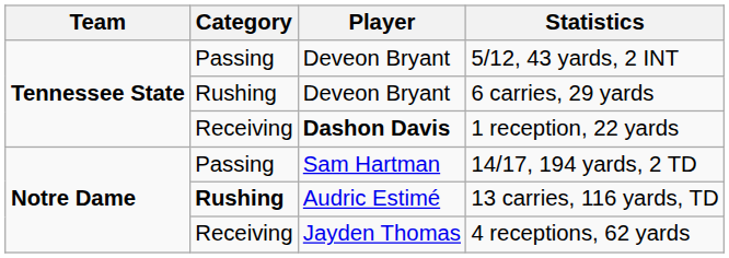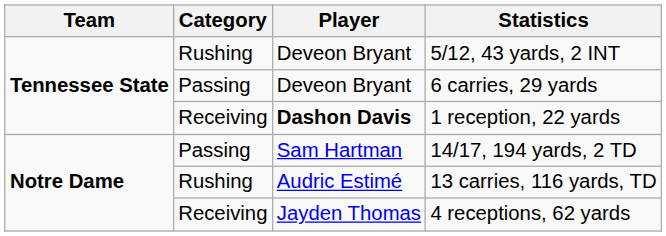5/12, 43 yards, 2 INT | Category: Passing -> Rushing
6 carries, 29 yards | Category: Rushing -> Passing
13 carries, 116 yards, TD | Category: bold -> normal
